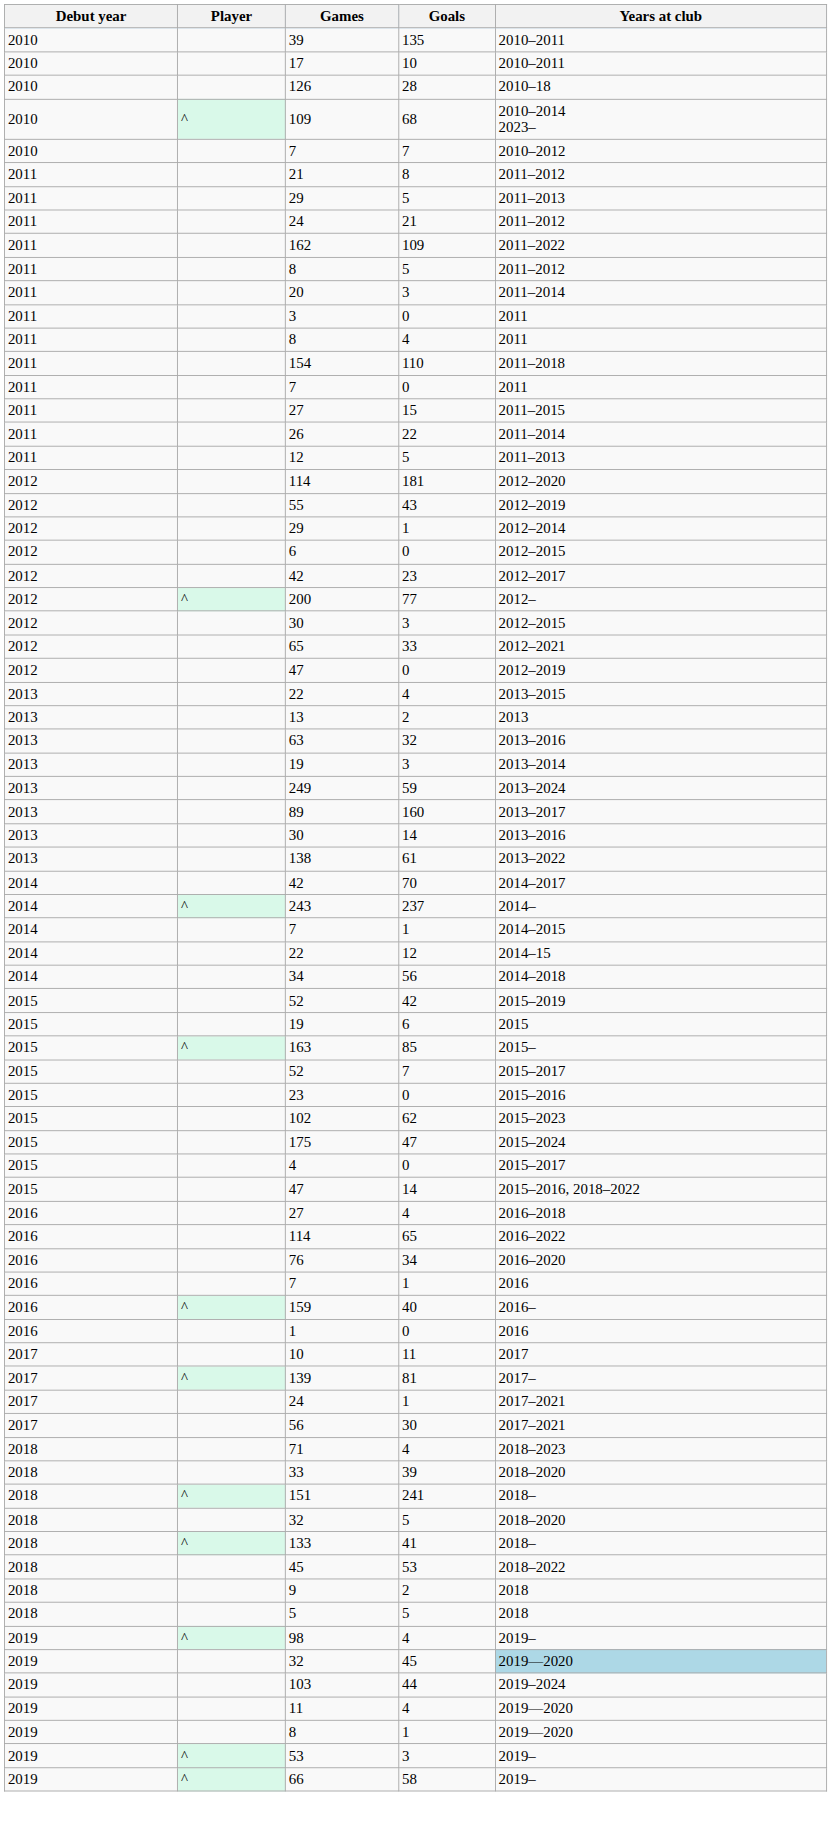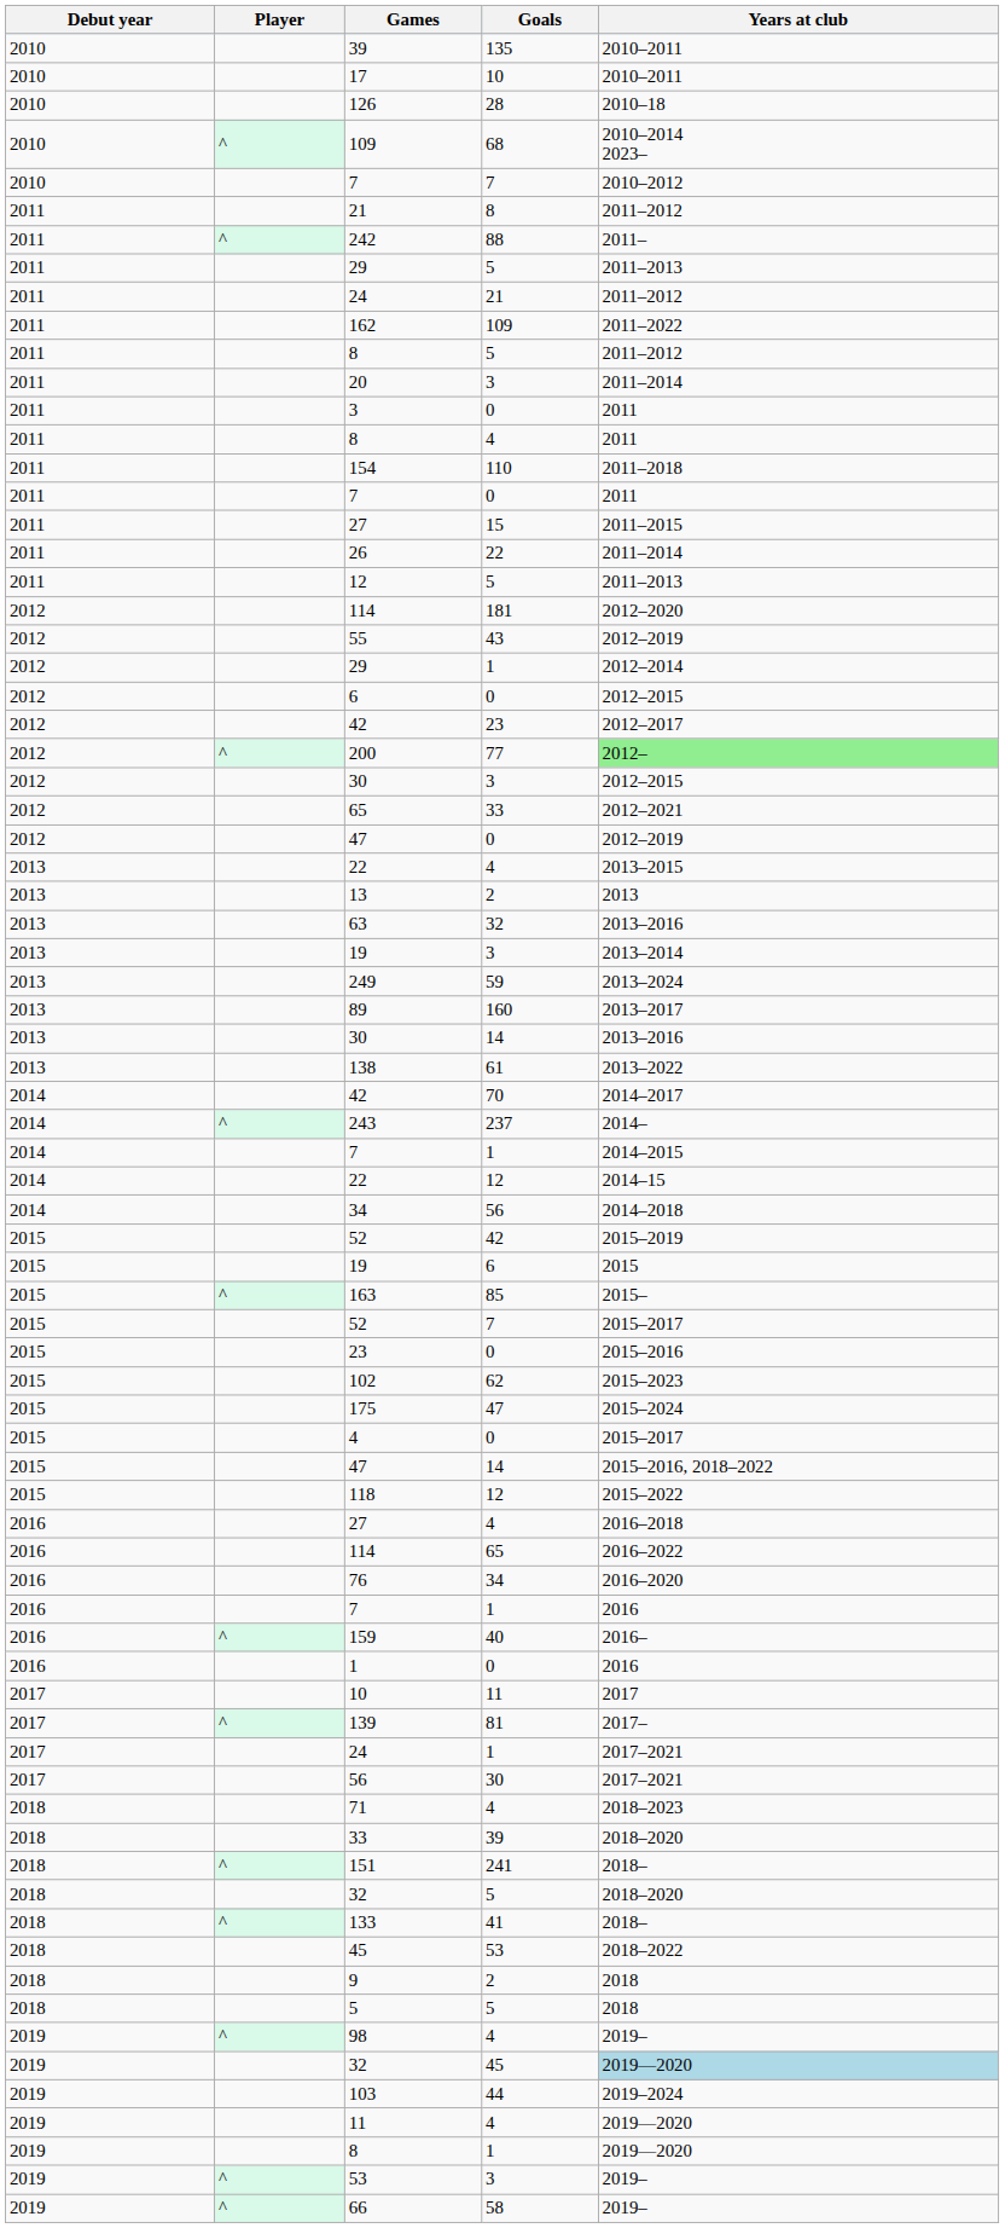+ row: 2011 | ^ | 242 | 88 | 2011–
200 | Years at club: no background -> lightgreen background
+ row: 2015 | 118 | 12 | 2015–2022
